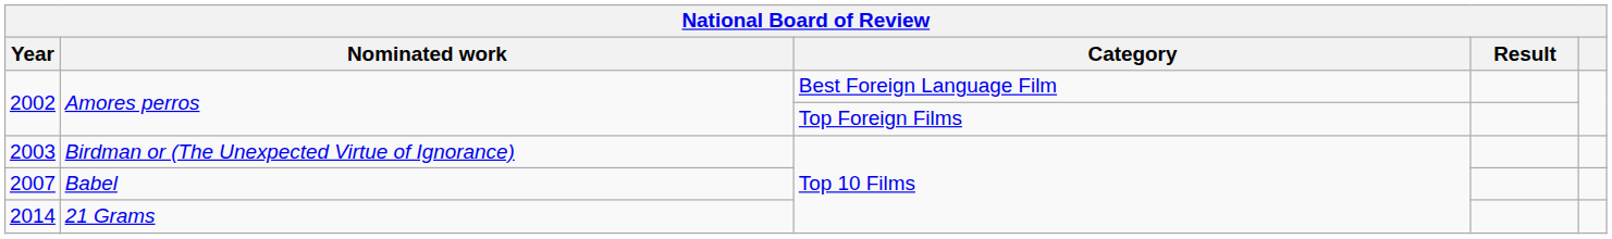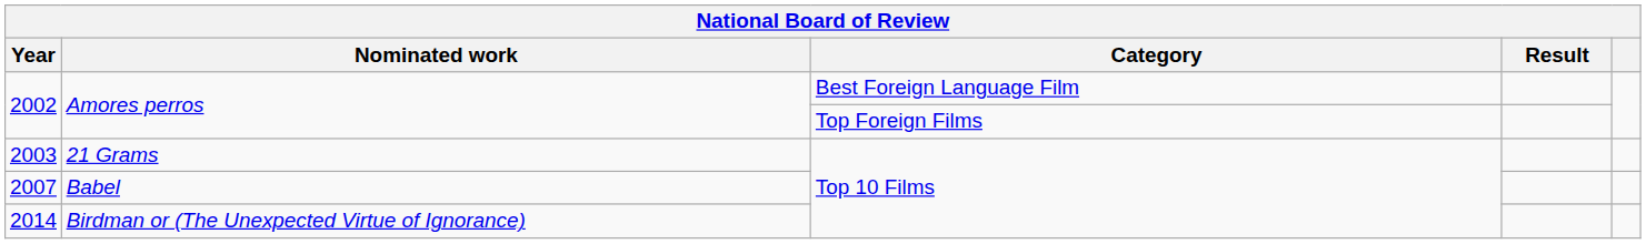2003 | Nominated work: Birdman or (The Unexpected Virtue of Ignorance) -> 21 Grams
2014 | Nominated work: 21 Grams -> Birdman or (The Unexpected Virtue of Ignorance)
